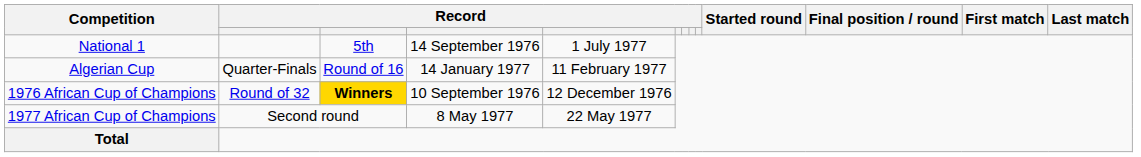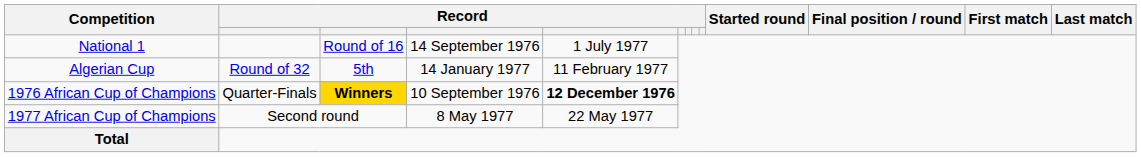National 1 | column 3: 5th -> Round of 16
Algerian Cup | column 2: Quarter-Finals -> Round of 32
Algerian Cup | column 3: Round of 16 -> 5th
1976 African Cup of Champions | column 2: Round of 32 -> Quarter-Finals
1976 African Cup of Champions | column 5: normal -> bold
